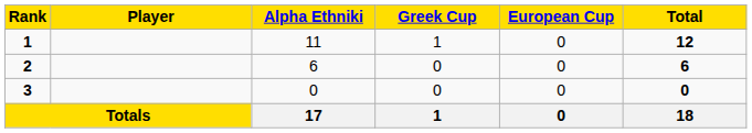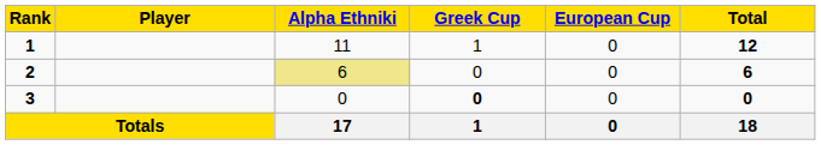2 | Alpha Ethniki: no background -> khaki background
3 | Greek Cup: normal -> bold
